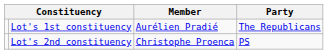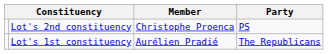rows swapped: Lot's 1st constituency <-> Lot's 2nd constituency
